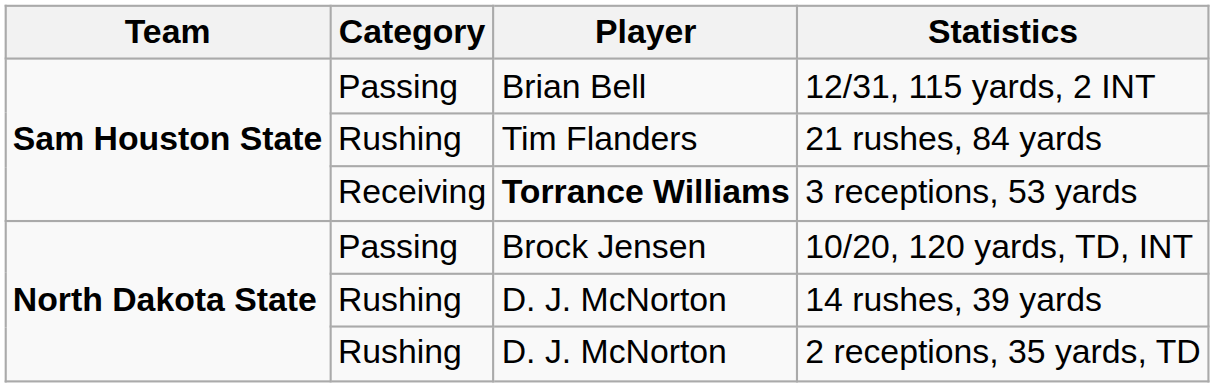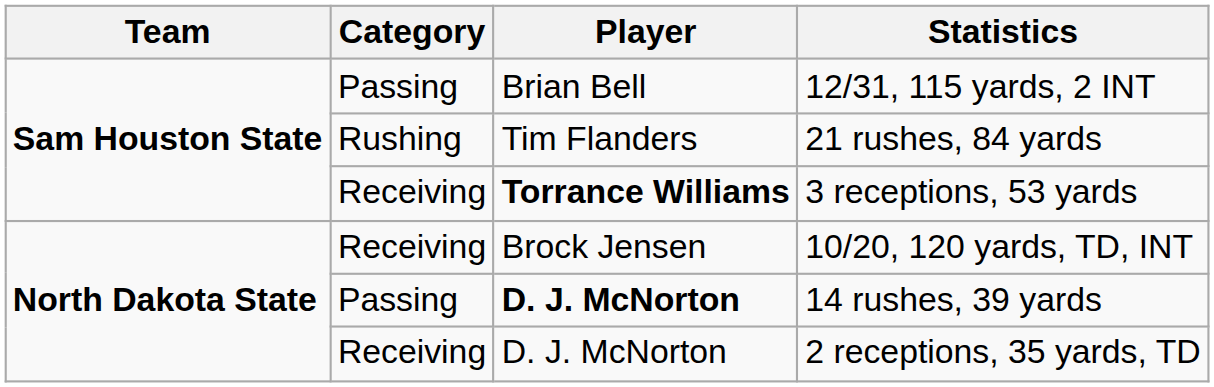10/20, 120 yards, TD, INT | Category: Passing -> Receiving
14 rushes, 39 yards | Category: Rushing -> Passing
14 rushes, 39 yards | Player: normal -> bold
2 receptions, 35 yards, TD | Category: Rushing -> Receiving
